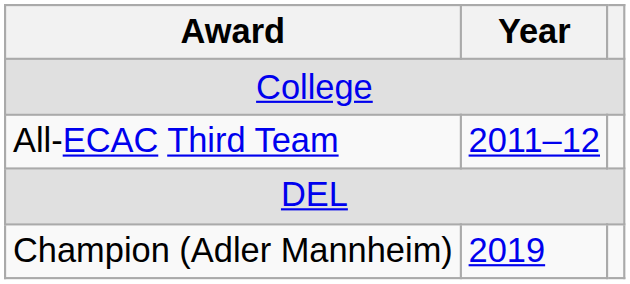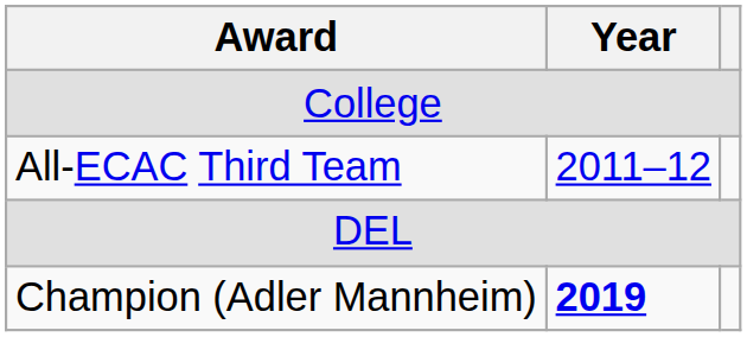Champion (Adler Mannheim) | Year: normal -> bold
